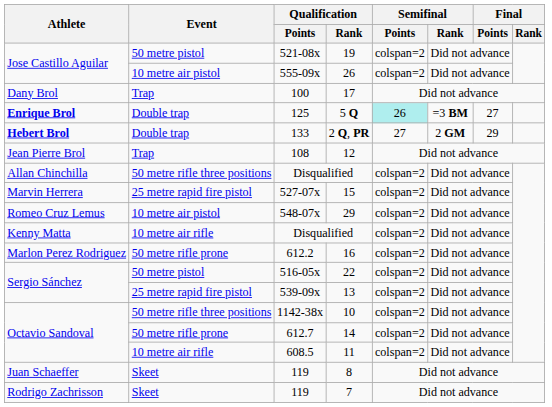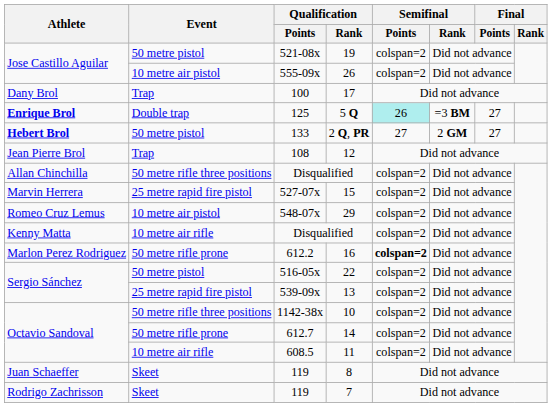2 Q, PR | Event: Double trap -> 50 metre pistol
2 Q, PR | Final / Points: 29 -> 27
16 | Semifinal / Points: normal -> bold
